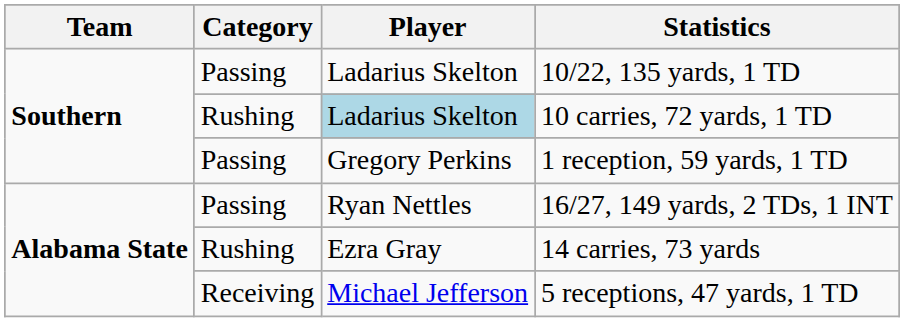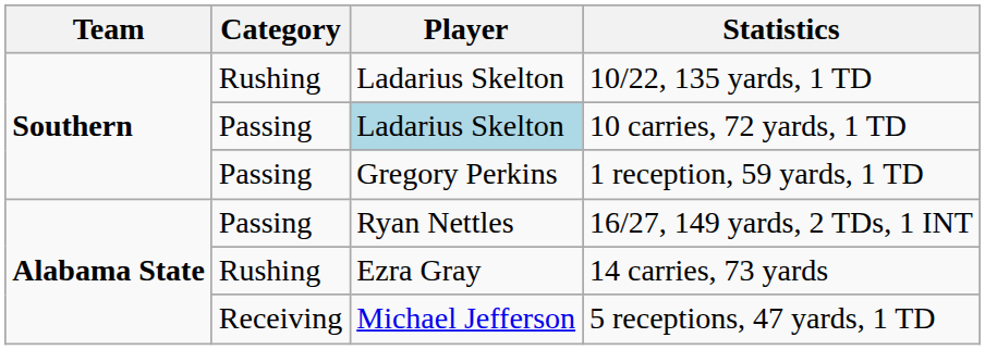10/22, 135 yards, 1 TD | Category: Passing -> Rushing
10 carries, 72 yards, 1 TD | Category: Rushing -> Passing
